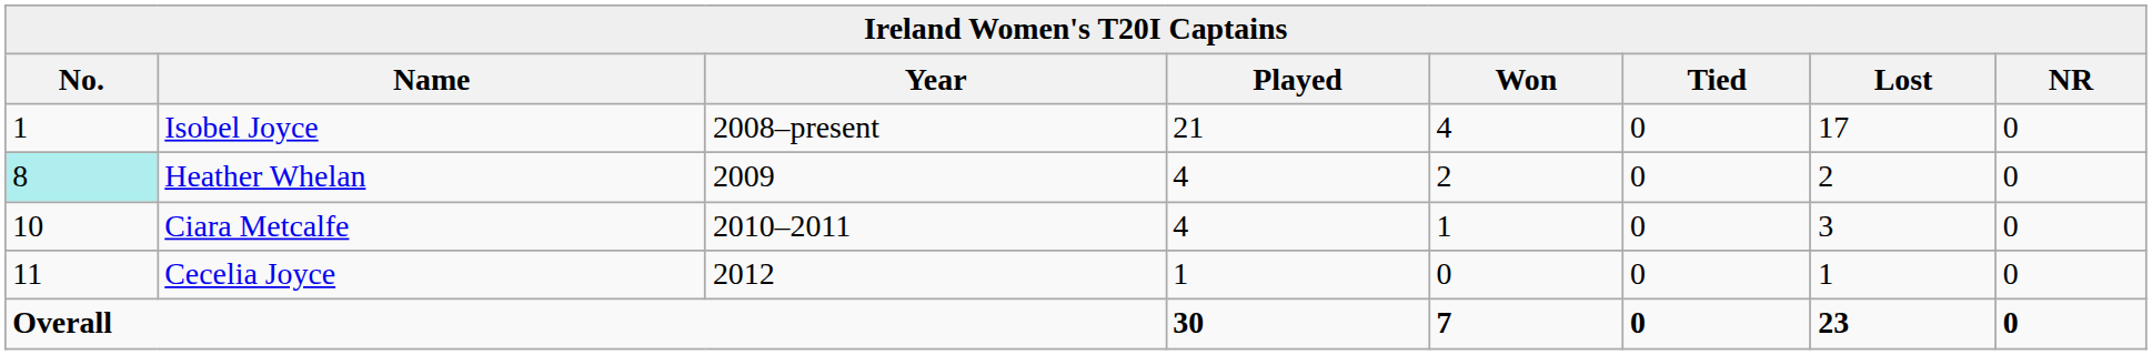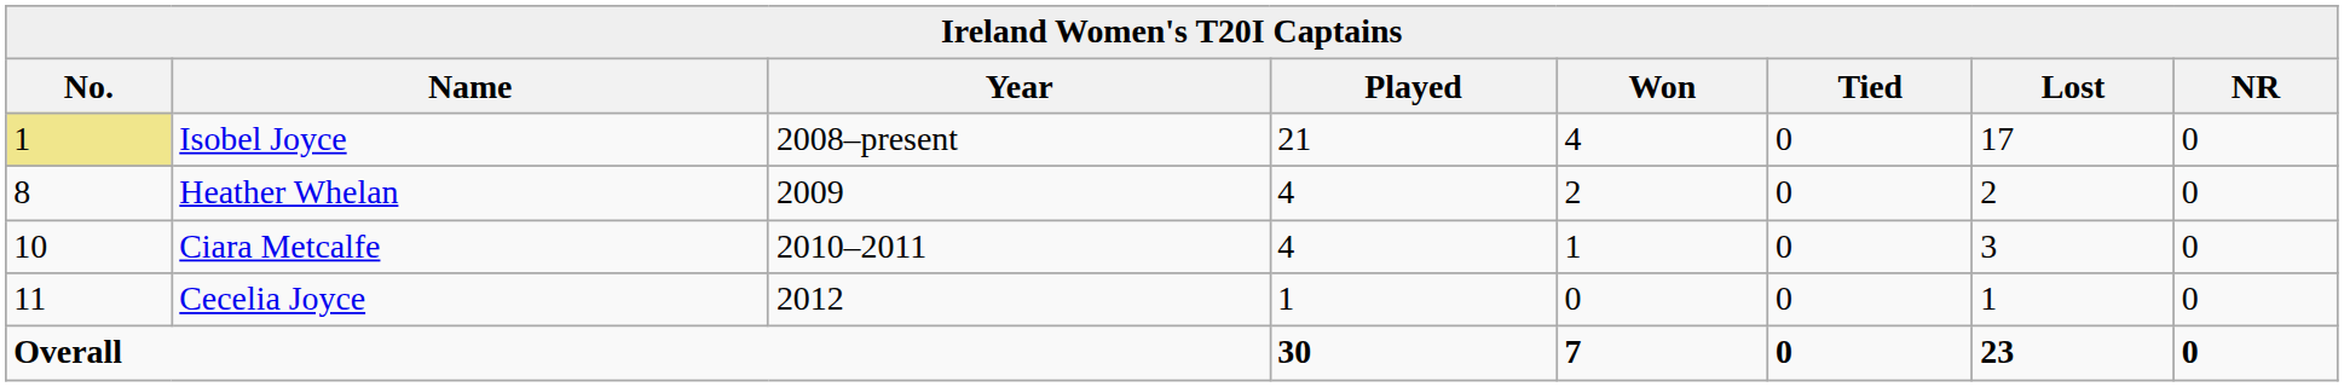Isobel Joyce | No.: no background -> khaki background
Heather Whelan | No.: paleturquoise background -> no background
